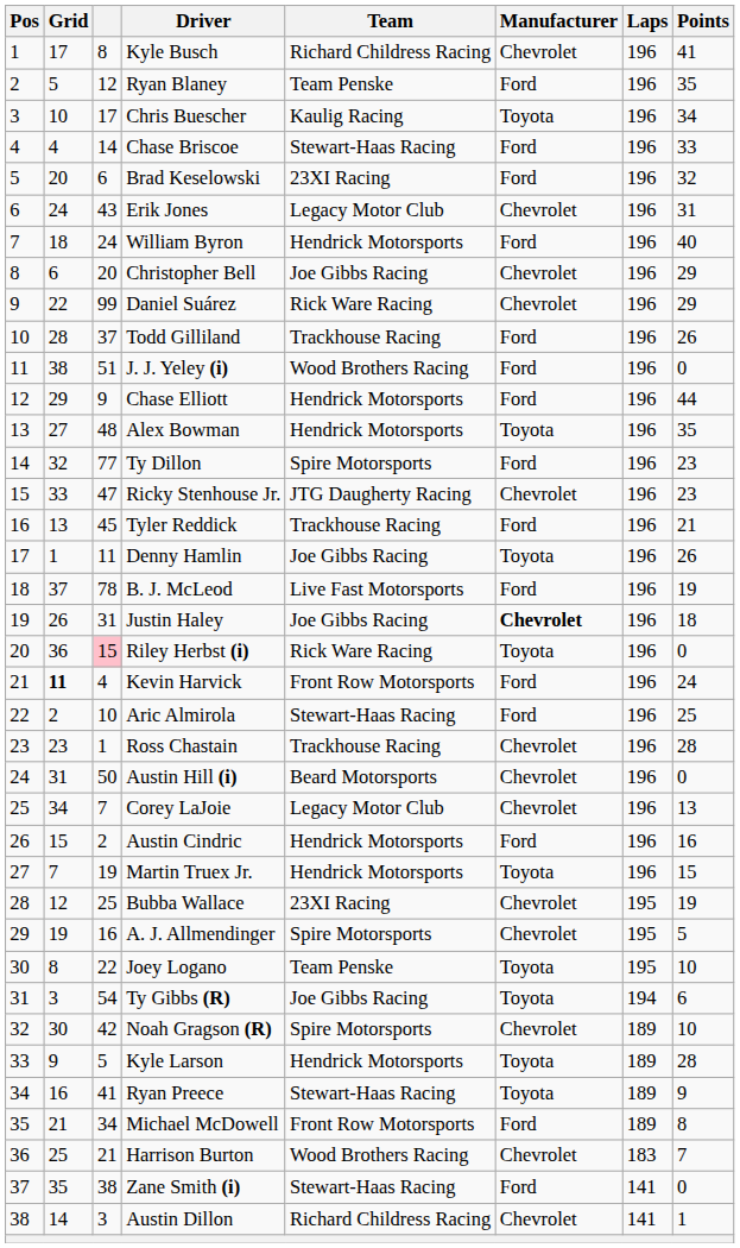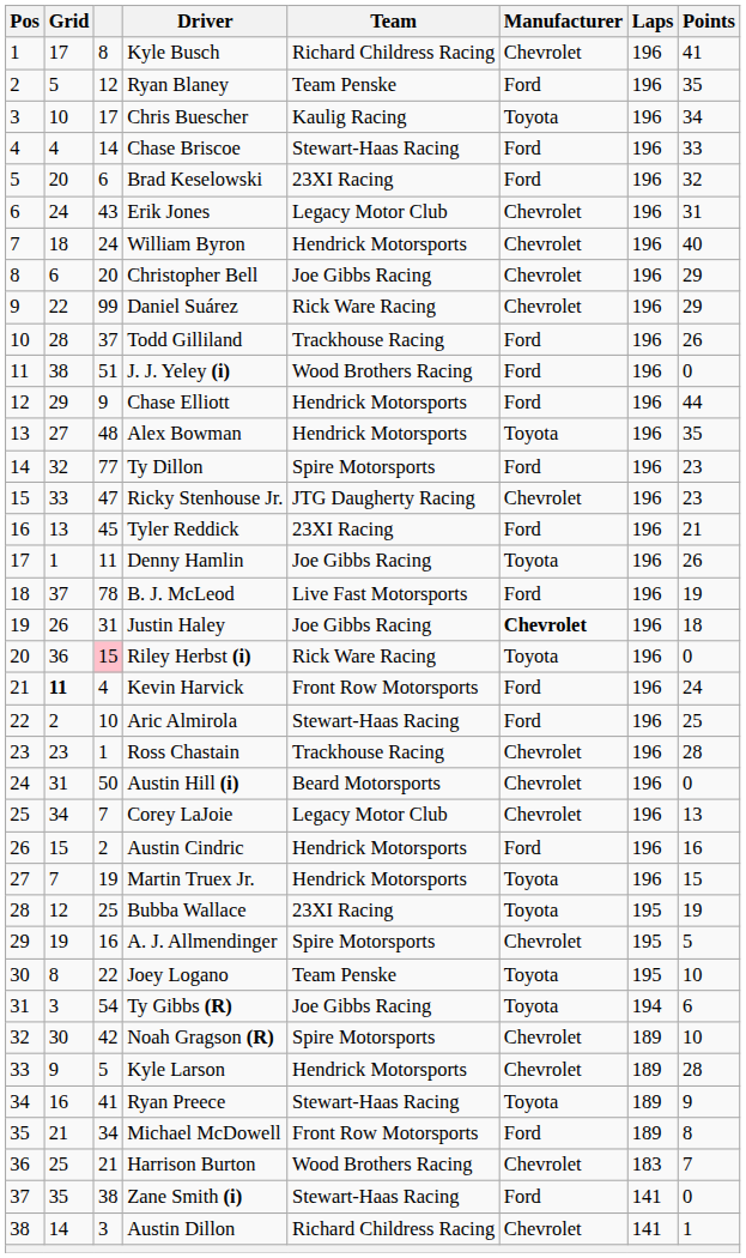William Byron | Manufacturer: Ford -> Chevrolet
Tyler Reddick | Team: Trackhouse Racing -> 23XI Racing
Bubba Wallace | Manufacturer: Chevrolet -> Toyota
Kyle Larson | Manufacturer: Toyota -> Chevrolet
